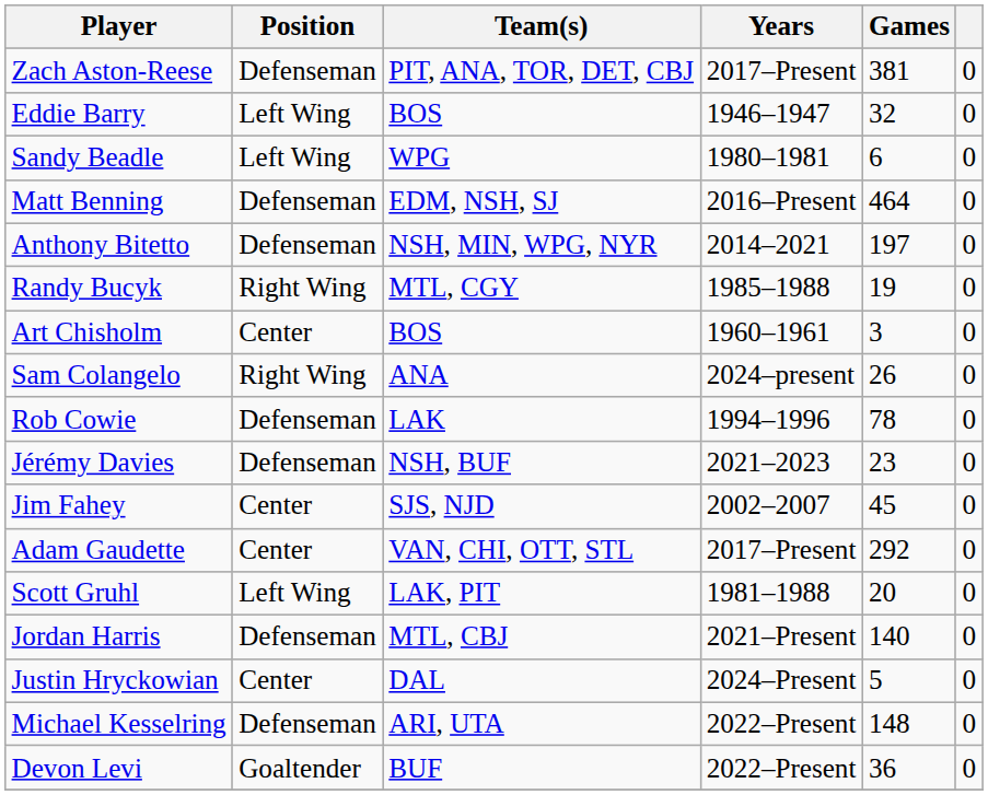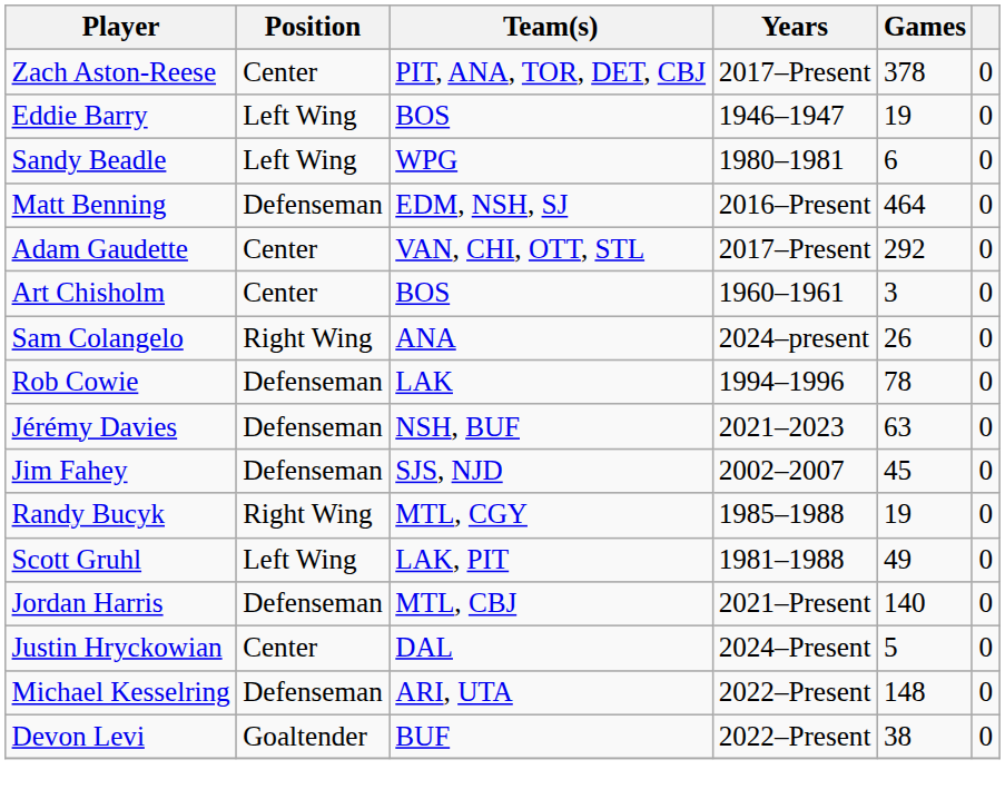Zach Aston-Reese | Position: Defenseman -> Center
Zach Aston-Reese | Games: 381 -> 378
Eddie Barry | Games: 32 -> 19
- row: Anthony Bitetto | Defenseman | NSH, MIN, WPG, NYR | 2014–2021 | 197 | 0
rows swapped: Randy Bucyk <-> Adam Gaudette
Jérémy Davies | Games: 23 -> 63
Jim Fahey | Position: Center -> Defenseman
Scott Gruhl | Games: 20 -> 49
Devon Levi | Games: 36 -> 38
